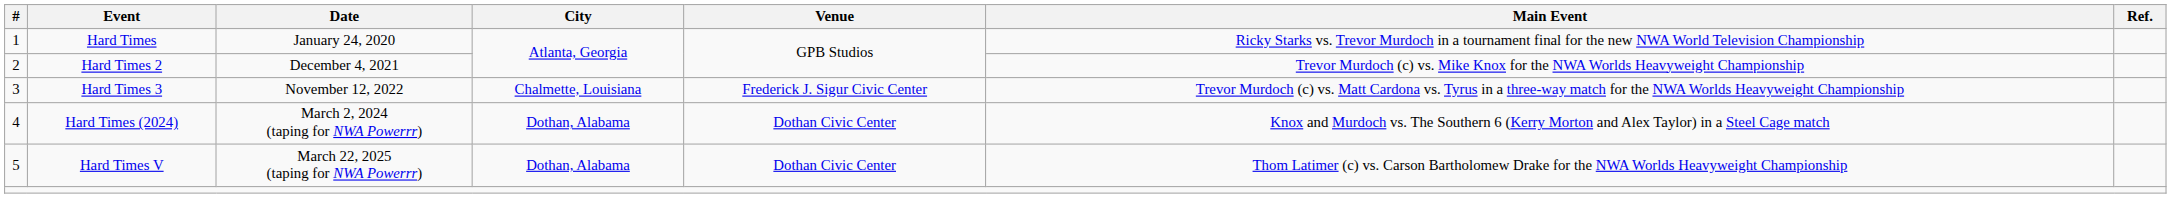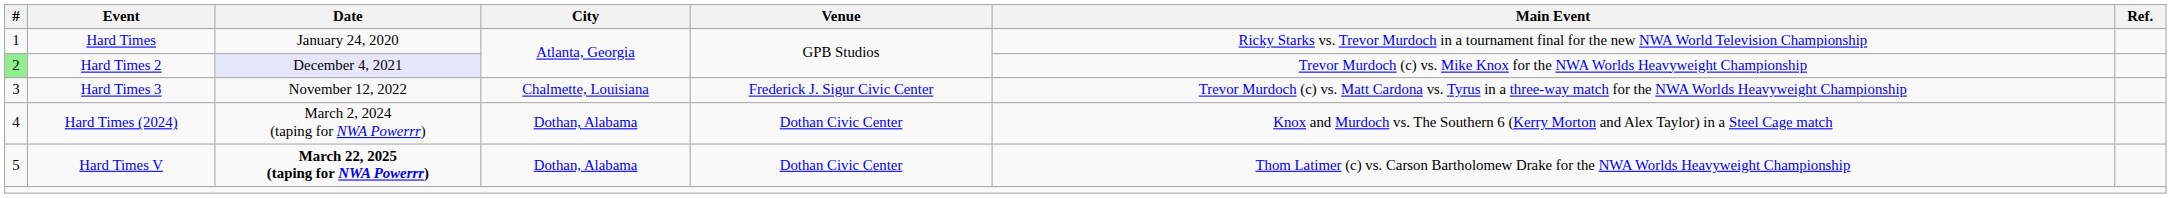Hard Times 2 | #: no background -> lightgreen background
Hard Times 2 | Date: no background -> lavender background
Hard Times V | Date: normal -> bold
